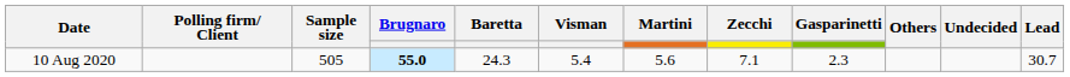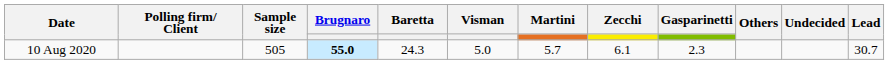10 Aug 2020 | Visman: 5.4 -> 5.0
10 Aug 2020 | Martini: 5.6 -> 5.7
10 Aug 2020 | Zecchi: 7.1 -> 6.1
